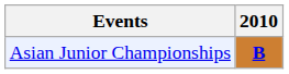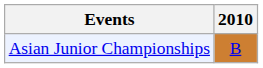Asian Junior Championships | 2010: bold -> normal
